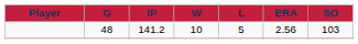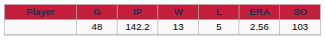row 2 | IP: 141.2 -> 142.2
row 2 | W: 10 -> 13
